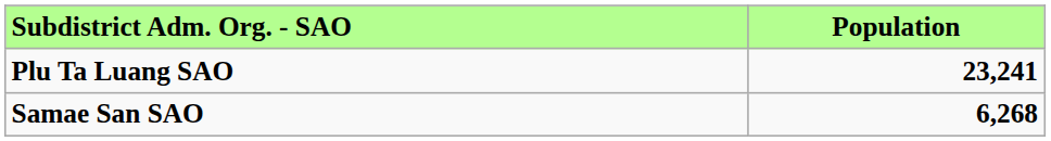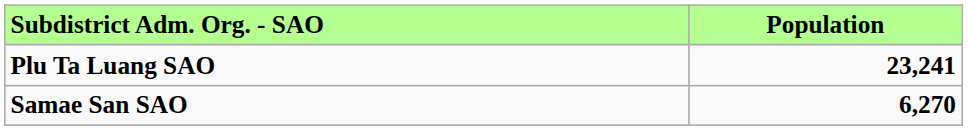Samae San SAO | Population: 6,268 -> 6,270
